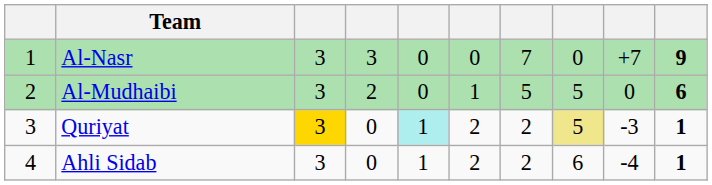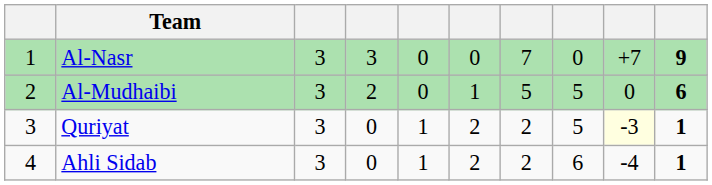Quriyat | column 3: gold background -> no background
Quriyat | column 5: paleturquoise background -> no background
Quriyat | column 8: khaki background -> no background
Quriyat | column 9: no background -> lightyellow background
